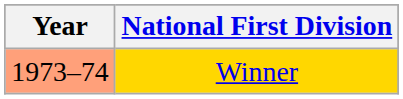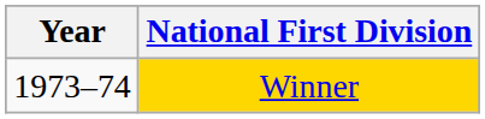Winner | Year: lightsalmon background -> no background
